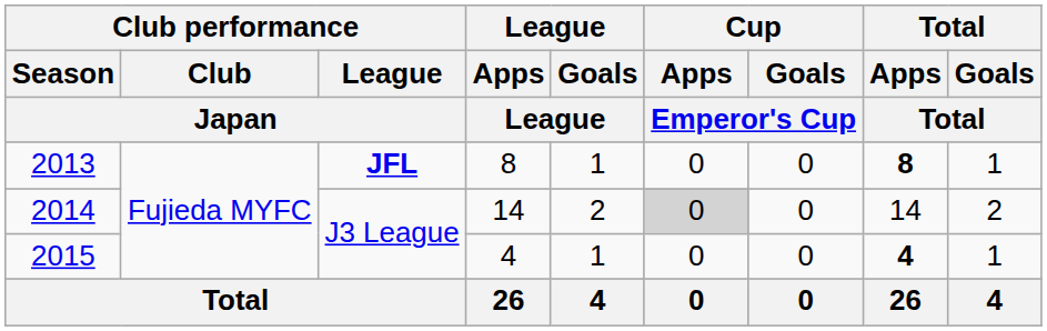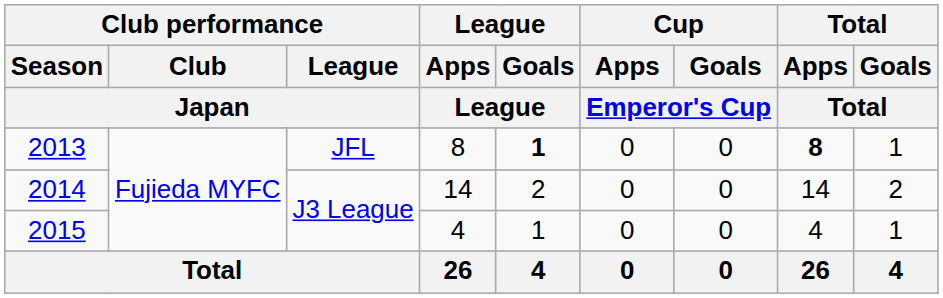2013 | Club performance / League / Japan: bold -> normal
2013 | League / Goals / League: normal -> bold
2014 | Cup / Apps / Emperor's Cup: lightgrey background -> no background
2015 | Total / Apps / Total: bold -> normal
